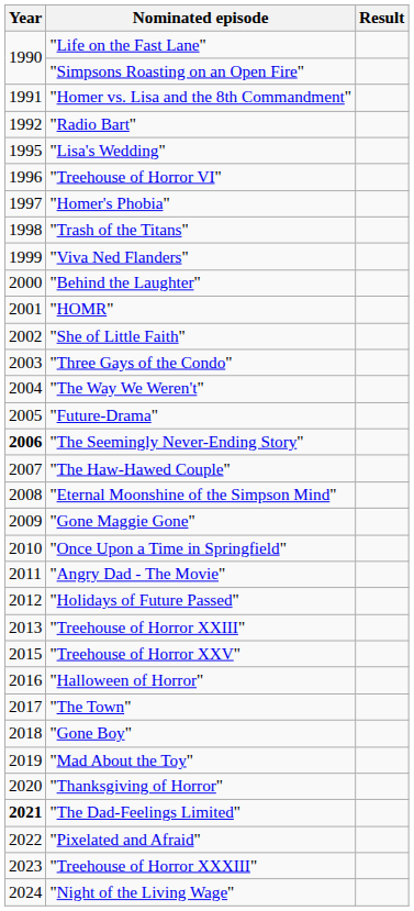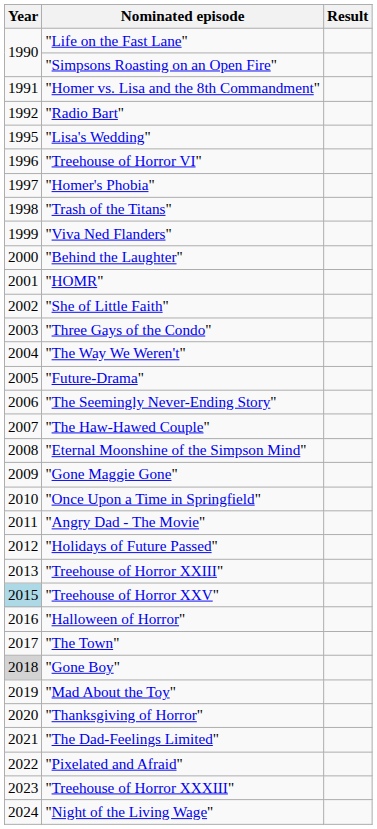"The Seemingly Never-Ending Story" | Year: bold -> normal
"Treehouse of Horror XXV" | Year: no background -> lightblue background
"Gone Boy" | Year: no background -> lightgrey background
"The Dad-Feelings Limited" | Year: bold -> normal
